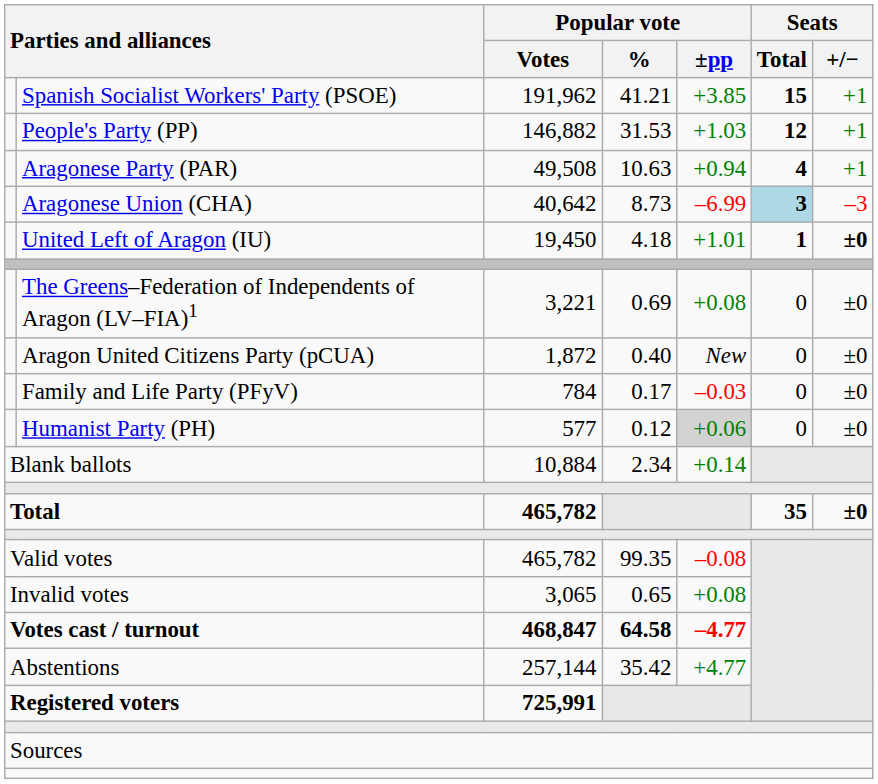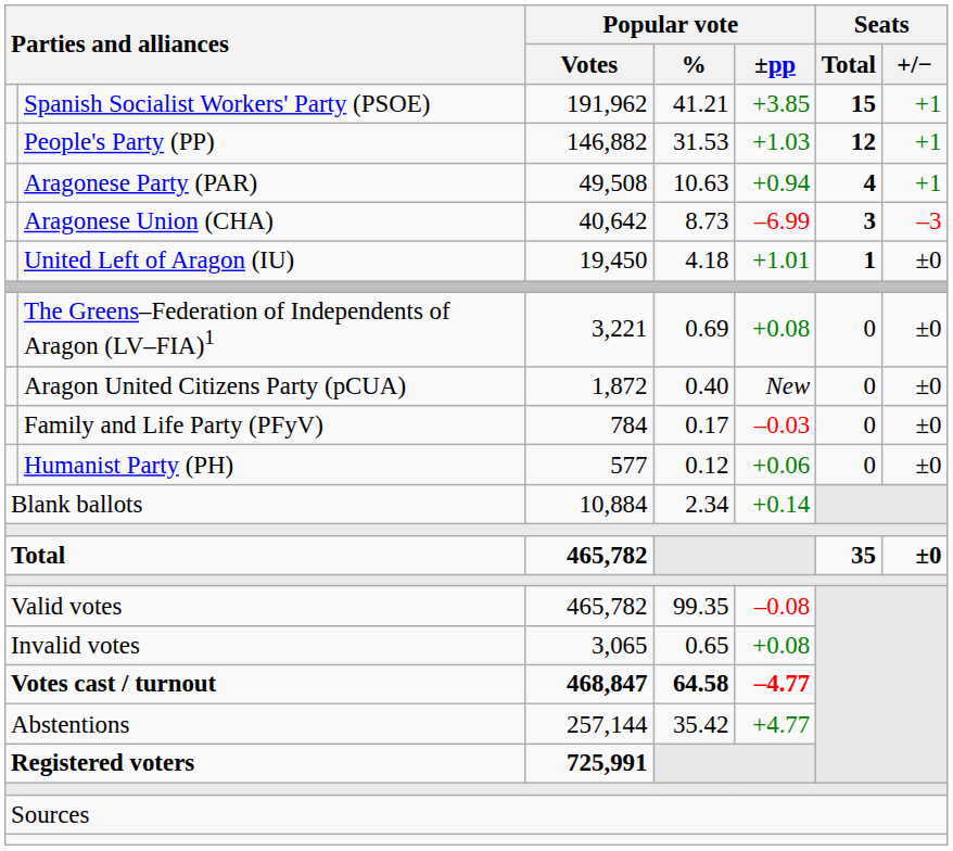Aragonese Union (CHA) | Seats / Total: lightblue background -> no background
United Left of Aragon (IU) | Seats / +/−: bold -> normal
Humanist Party (PH) | Popular vote / ±pp: lightgrey background -> no background
